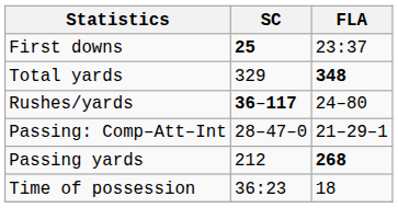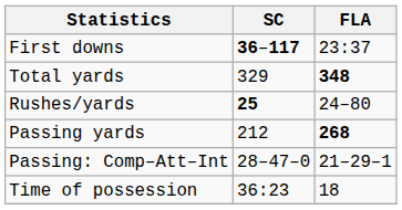First downs | SC: 25 -> 36–117
Rushes/yards | SC: 36–117 -> 25
rows swapped: Passing yards <-> Passing: Comp–Att–Int
